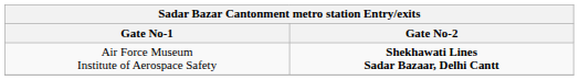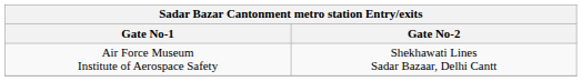Air Force Museum Institute of Aerospace Safety | Gate No-2: bold -> normal
